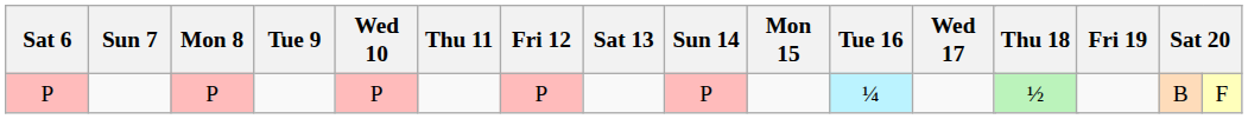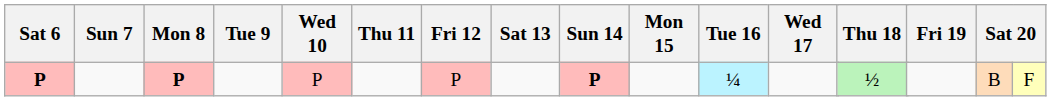row 2 | Sat 6: normal -> bold
row 2 | Mon 8: normal -> bold
row 2 | Sun 14: normal -> bold
